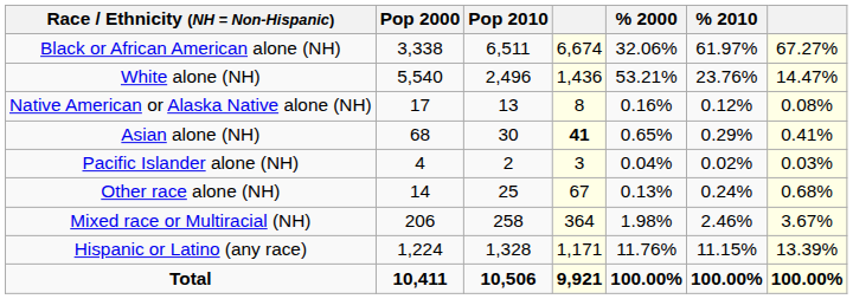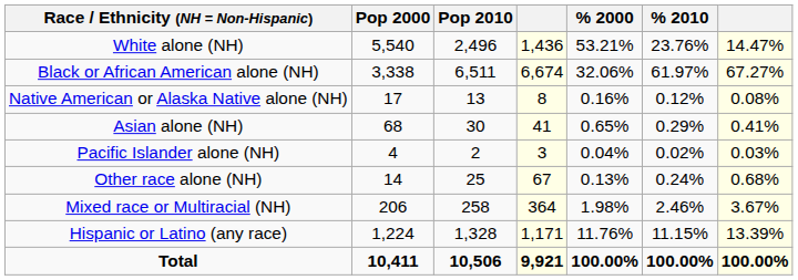rows swapped: White alone (NH) <-> Black or African American alone (NH)
Asian alone (NH) | column 4: bold -> normal
